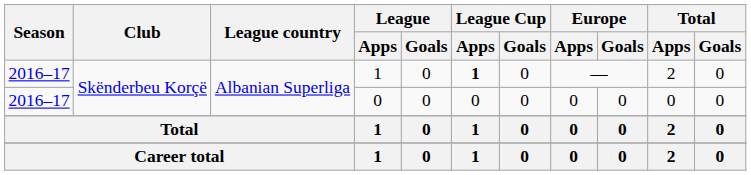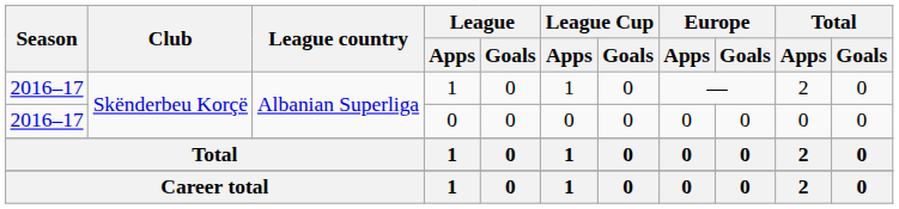2016–17 / 1 | League Cup / Apps: bold -> normal
